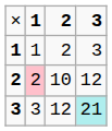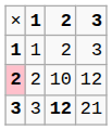row 3 | column 1: no background -> pink background
row 3 | column 2: pink background -> no background
row 4 | column 3: normal -> bold
row 4 | column 4: paleturquoise background -> no background
